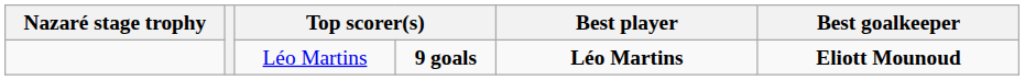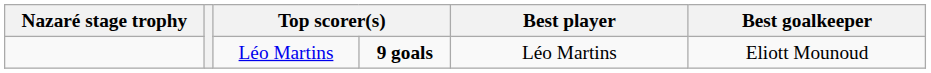row 2 | Best player: bold -> normal
row 2 | Best goalkeeper: bold -> normal
